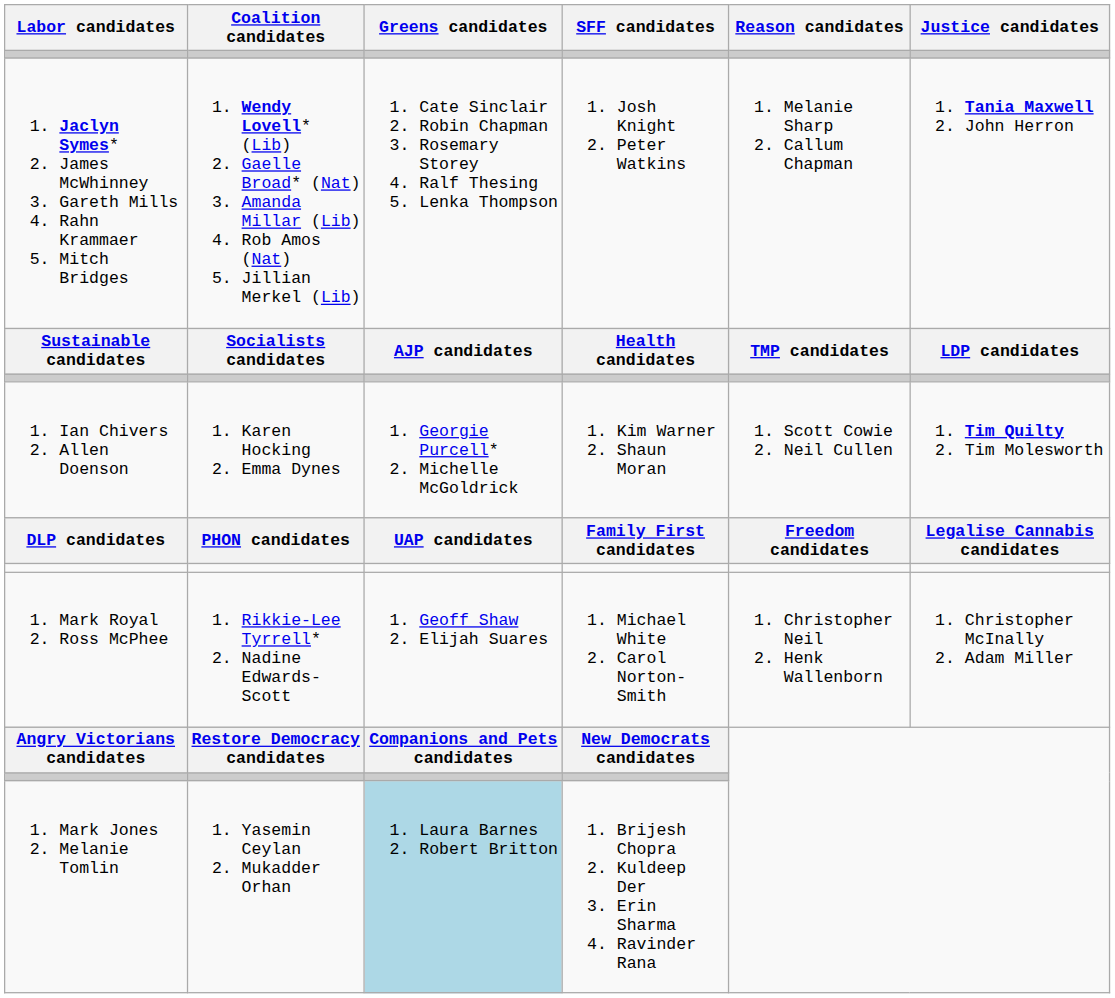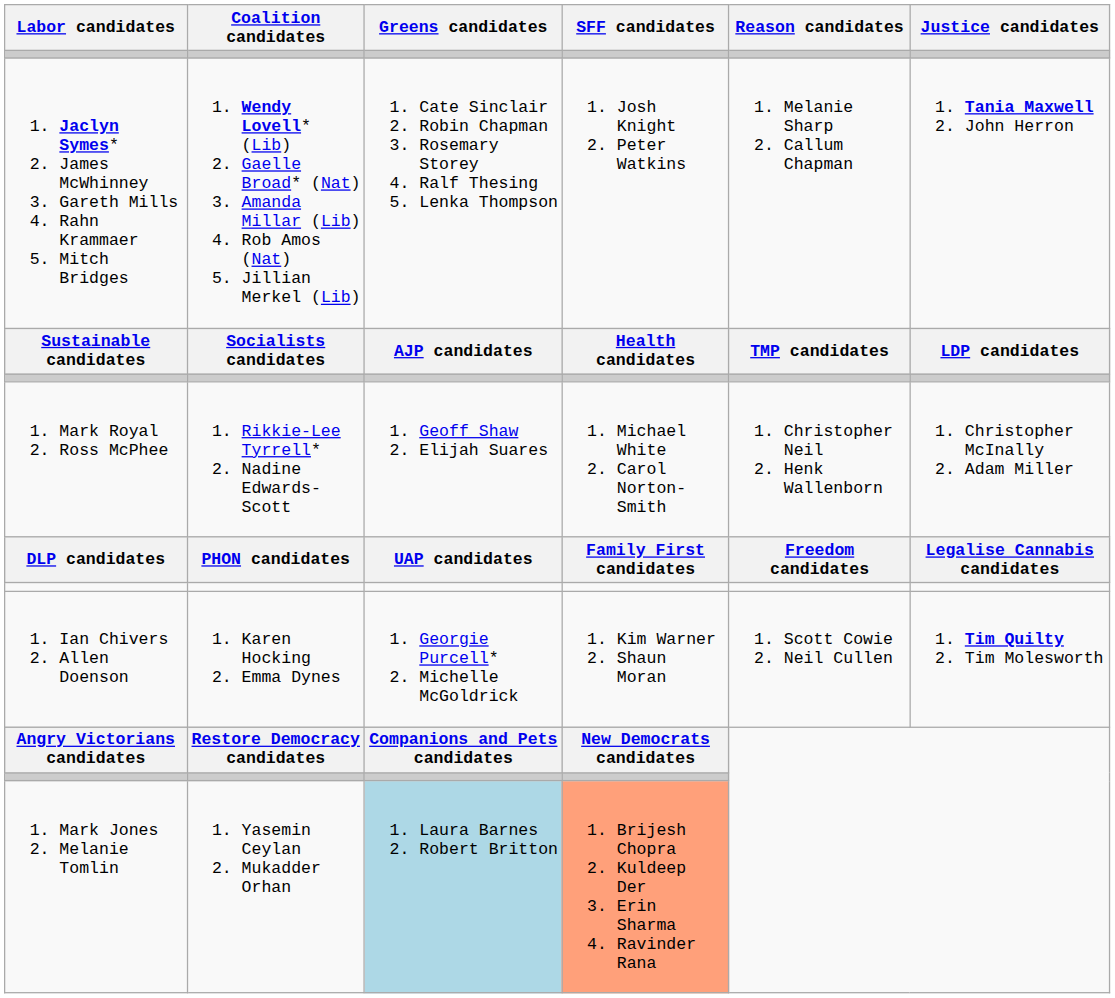rows swapped: Ian Chivers Allen Doenson <-> Mark Royal Ross McPhee
Mark Jones Melanie Tomlin | SFF candidates: no background -> lightsalmon background
